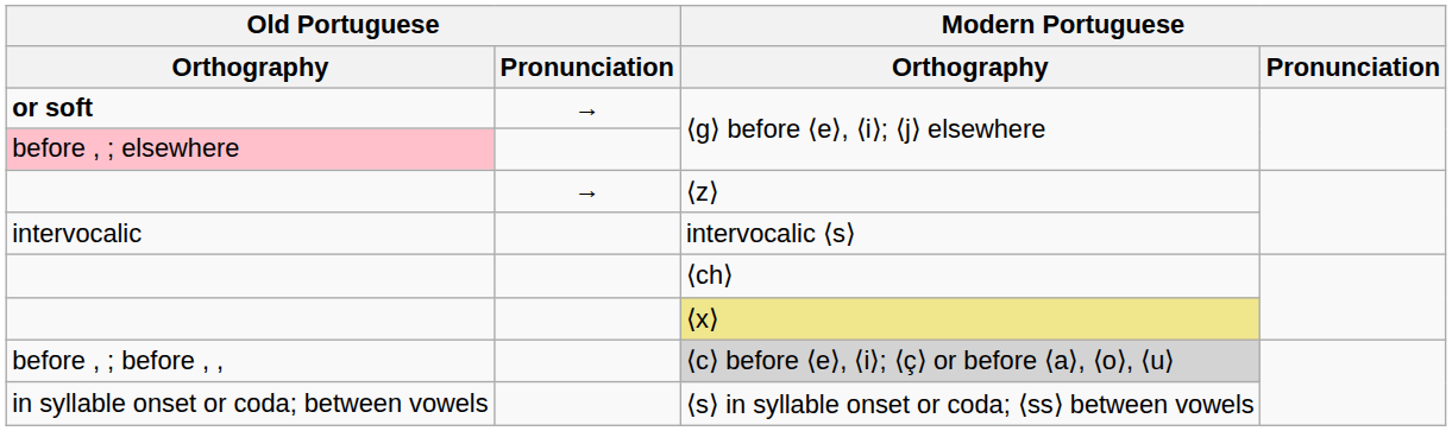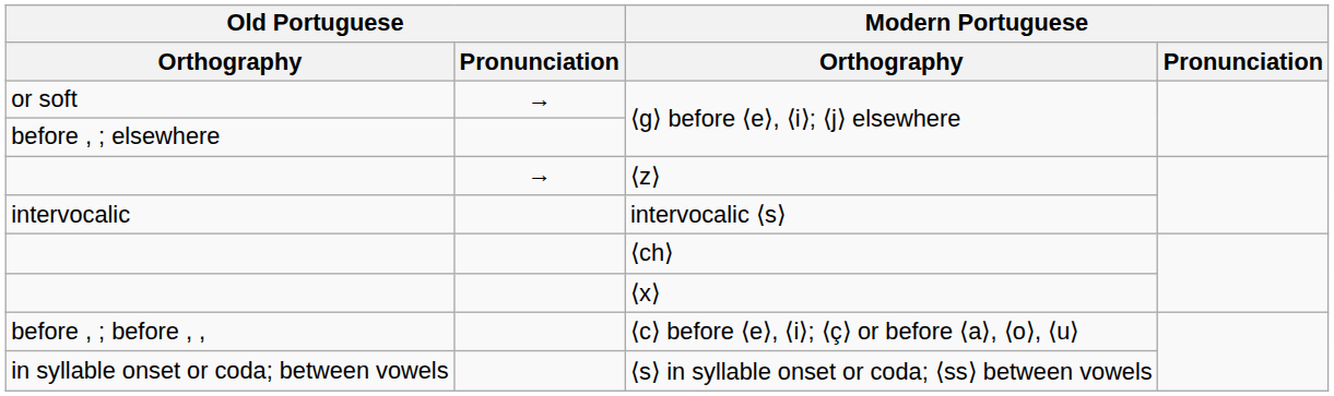or soft / ⟨g⟩ before ⟨e⟩, ⟨i⟩; ⟨j⟩ elsewhere | Old Portuguese / Orthography: bold -> normal
before , ; elsewhere / ⟨g⟩ before ⟨e⟩, ⟨i⟩; ⟨j⟩ elsewhere | Old Portuguese / Orthography: pink background -> no background
⟨x⟩ | Modern Portuguese / Orthography: khaki background -> no background
⟨c⟩ before ⟨e⟩, ⟨i⟩; ⟨ç⟩ or before ⟨a⟩, ⟨o⟩, ⟨u⟩ | Modern Portuguese / Orthography: lightgrey background -> no background
